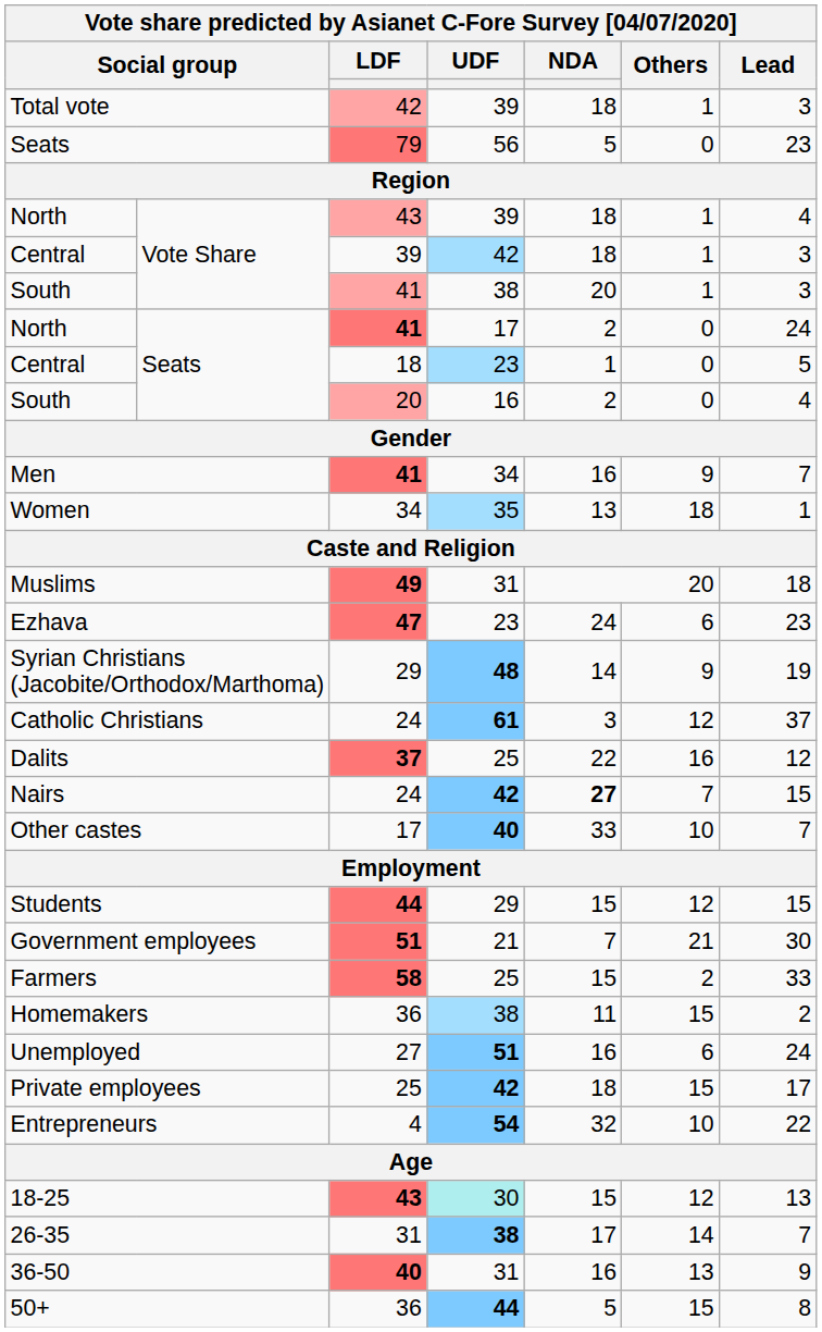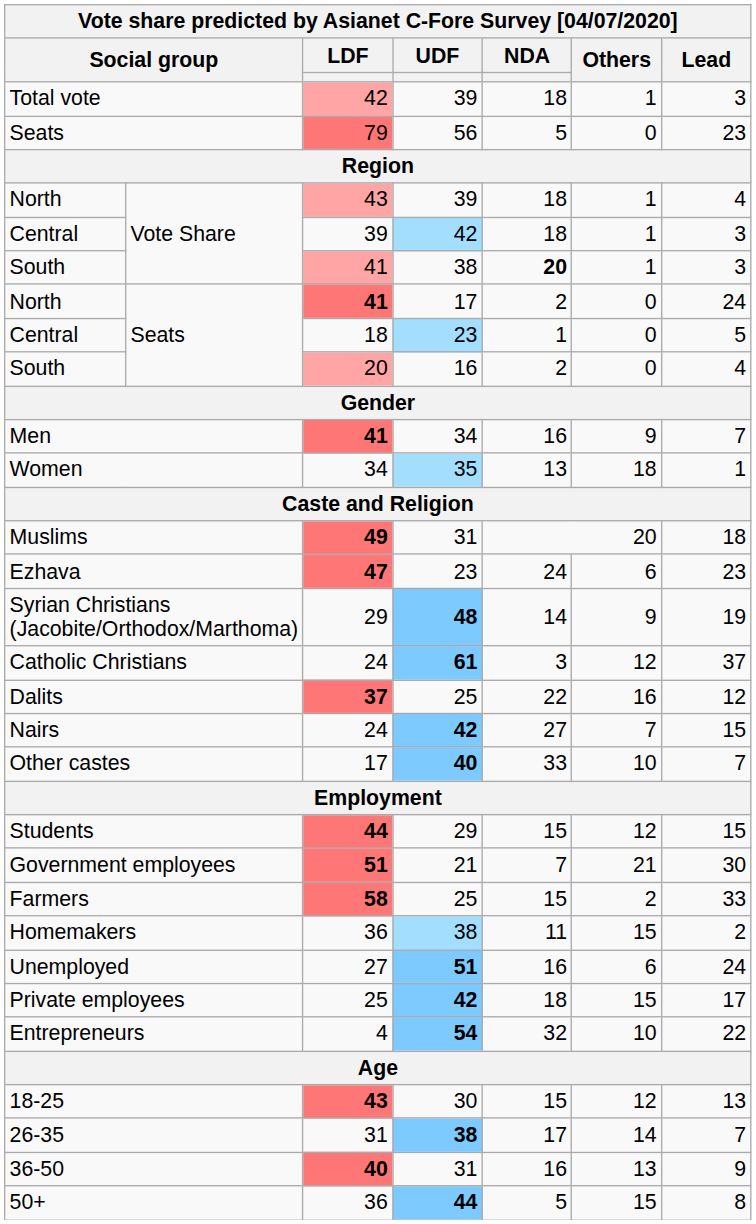South / Vote Share | NDA: normal -> bold
Nairs | NDA: bold -> normal
18-25 | UDF: paleturquoise background -> no background
